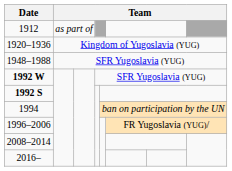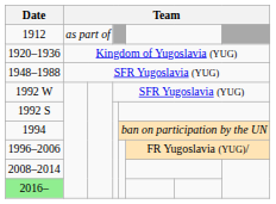1992 W | Date: bold -> normal
1992 S | Date: bold -> normal
2016– | Date: no background -> lightgreen background
